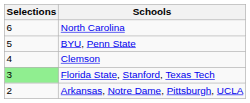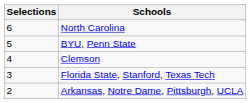Florida State, Stanford, Texas Tech | Selections: lightgreen background -> no background
